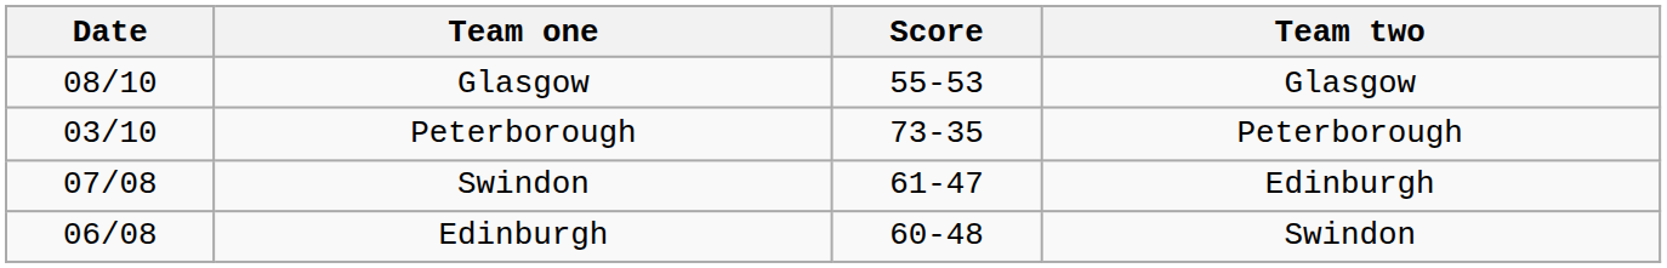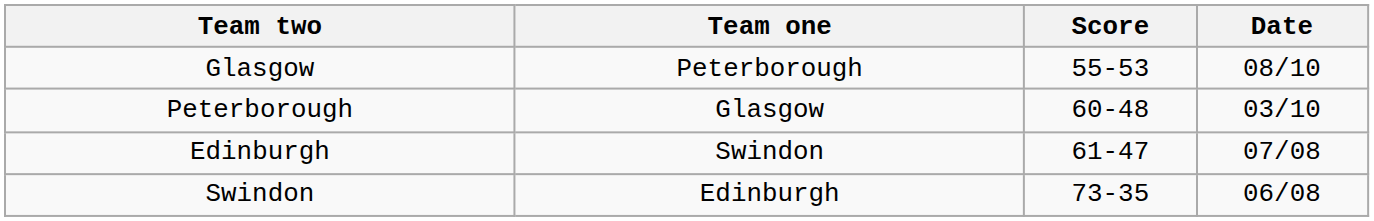columns swapped: Date <-> Team two
row 2 | Team one: Glasgow -> Peterborough
row 3 | Team one: Peterborough -> Glasgow
row 3 | Score: 73-35 -> 60-48
row 5 | Score: 60-48 -> 73-35
